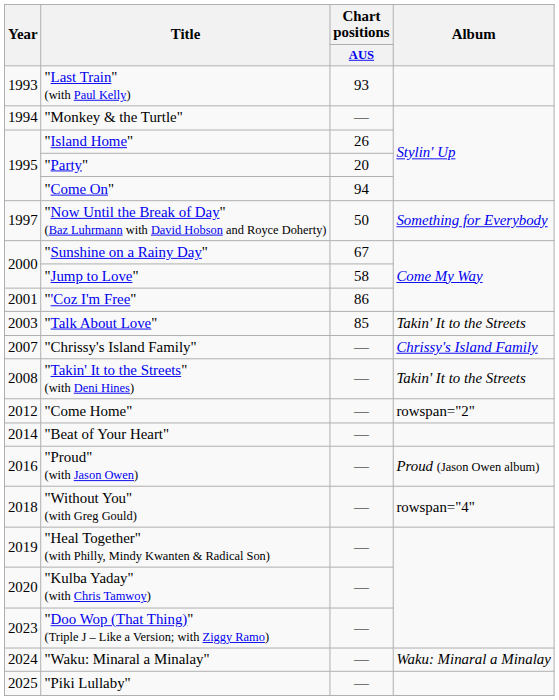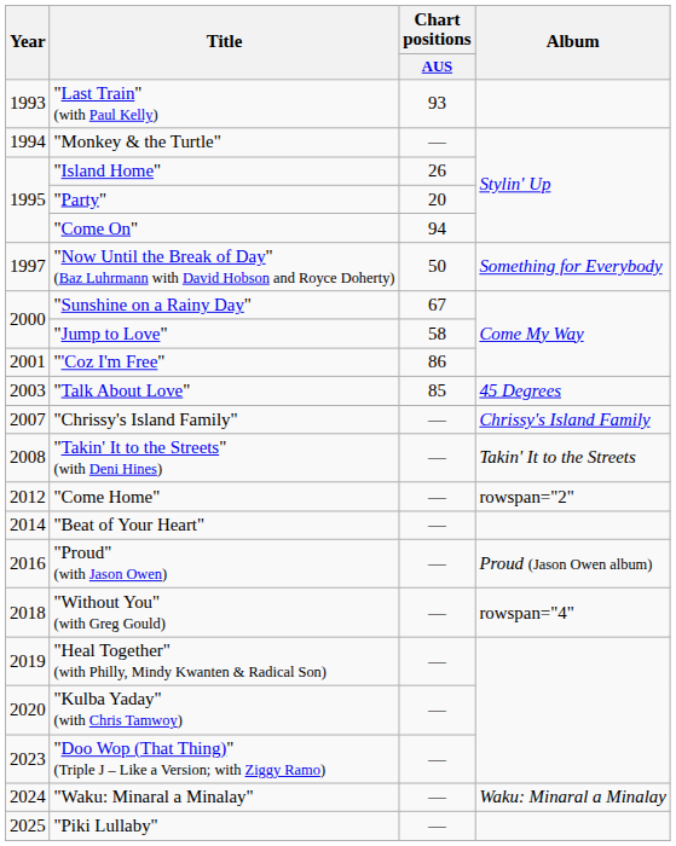"Talk About Love" | Album: Takin' It to the Streets -> 45 Degrees
